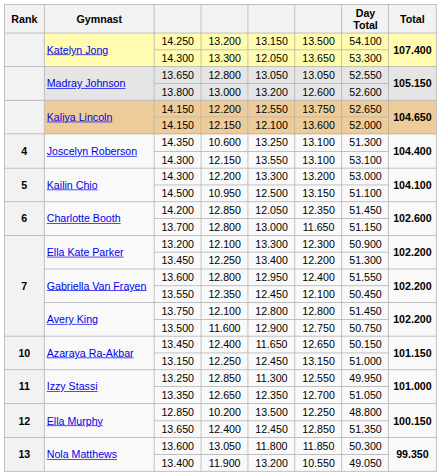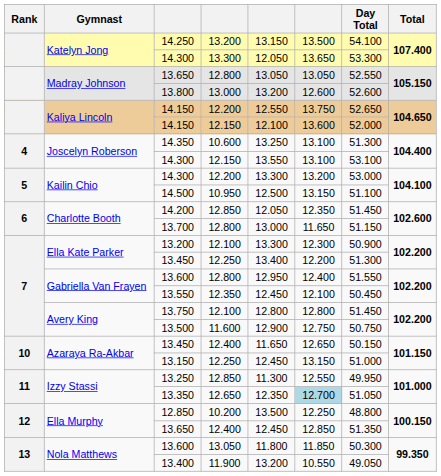13.350 | column 6: no background -> lightblue background
